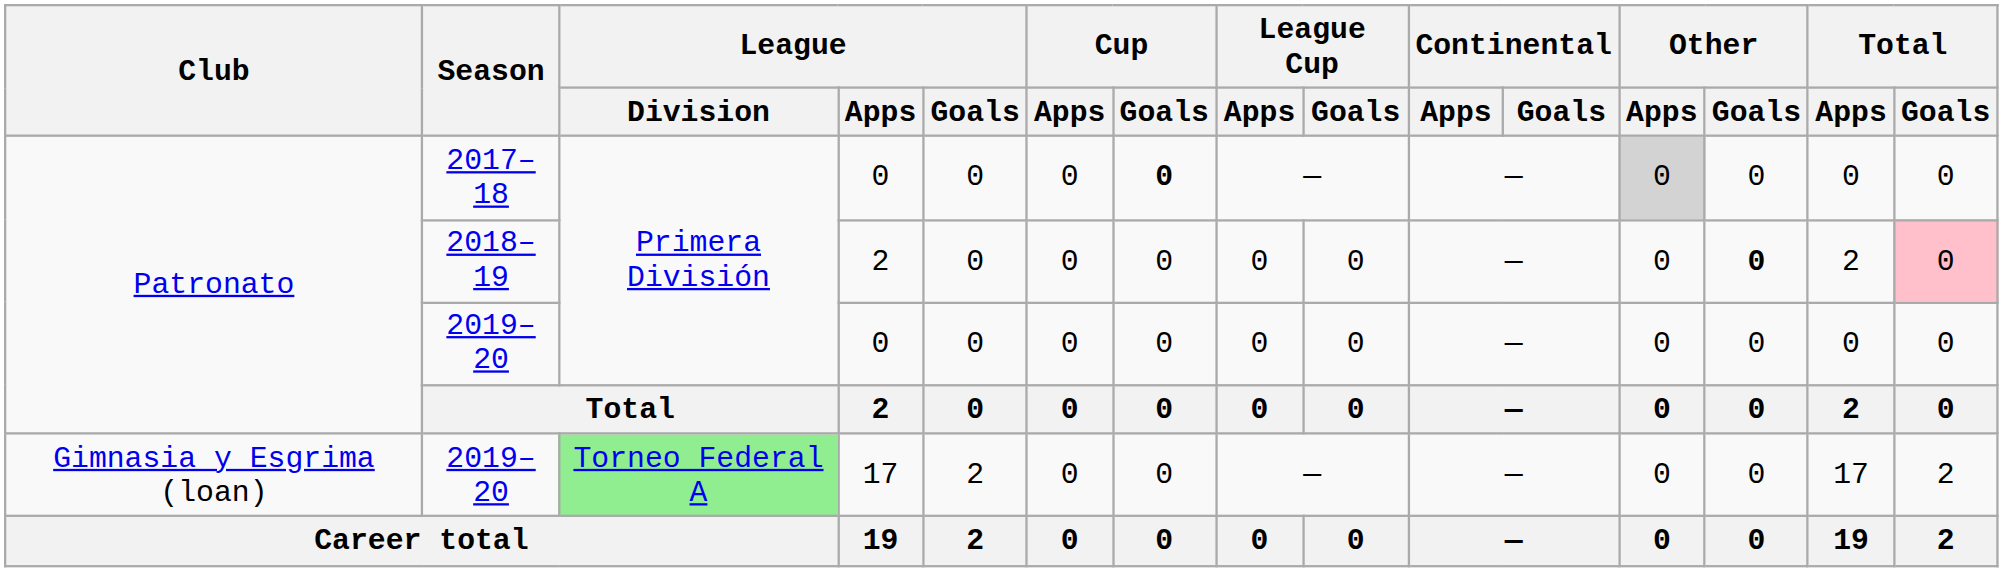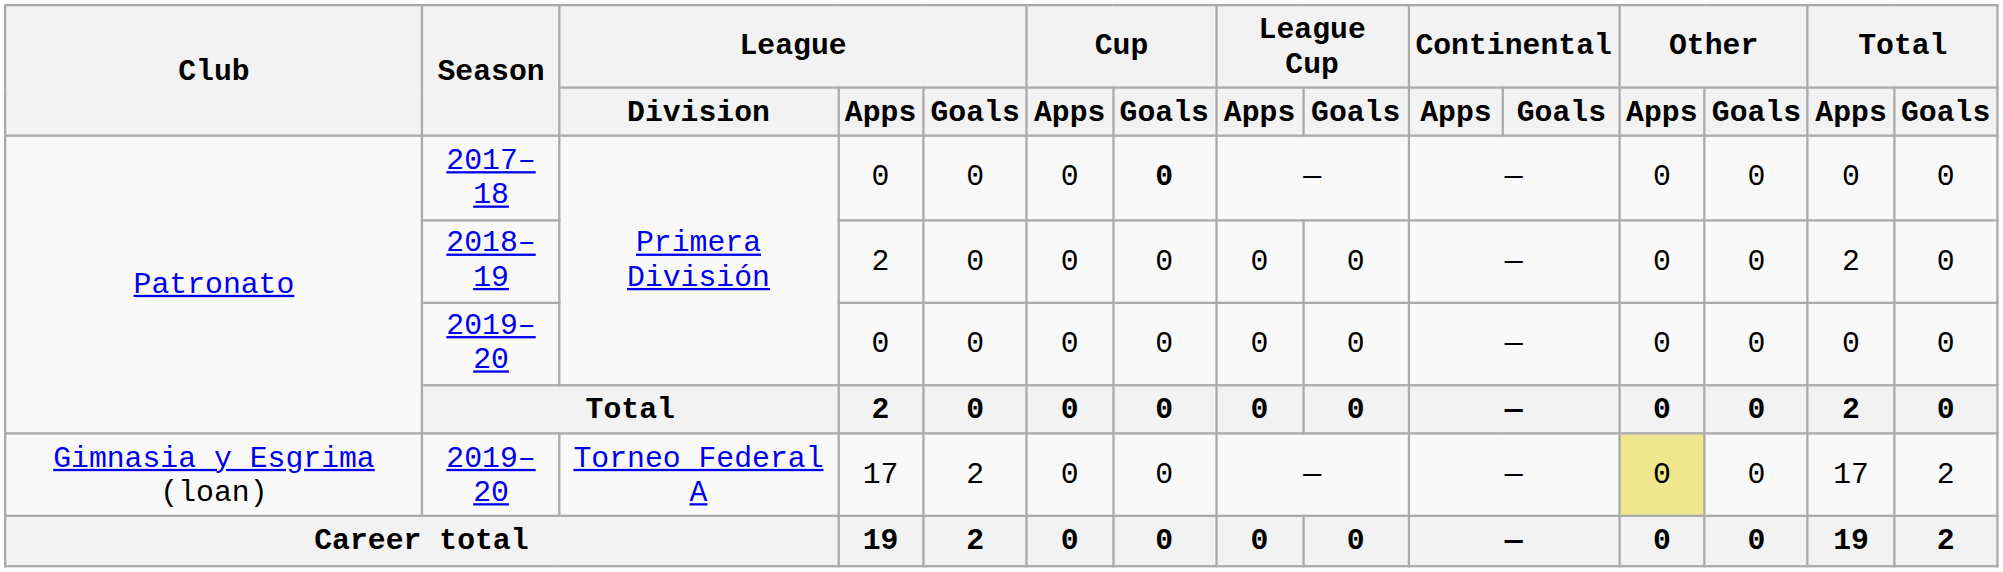2017–18 | Other / Apps: lightgrey background -> no background
2018–19 | Other / Goals: bold -> normal
2018–19 | Total / Goals: pink background -> no background
2019–20 / 17 | League / Division: lightgreen background -> no background
2019–20 / 17 | Other / Apps: no background -> khaki background
